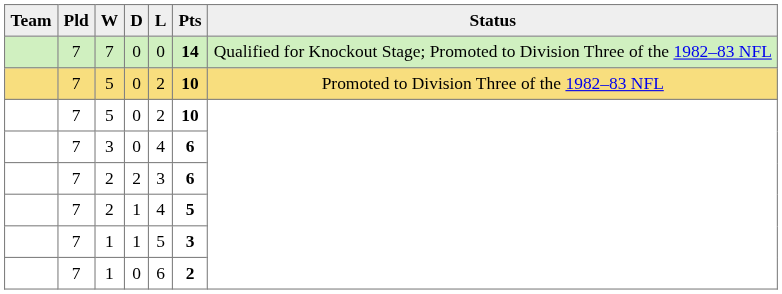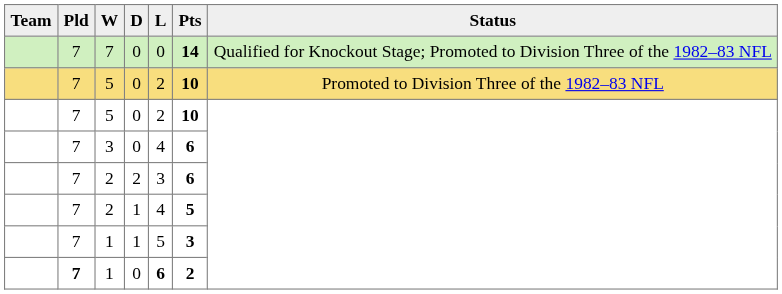1 / 0 | Pld: normal -> bold
1 / 0 | L: normal -> bold
